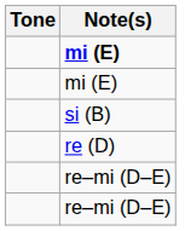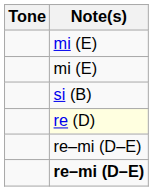row 2 | Note(s): bold -> normal
row 5 | Note(s): no background -> lightyellow background
row 7 | Note(s): normal -> bold
